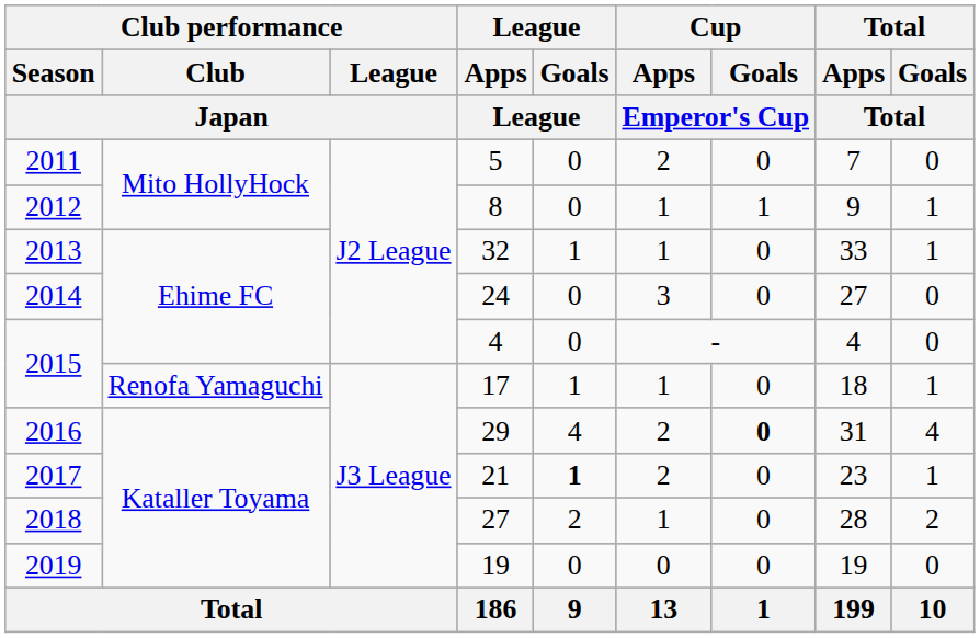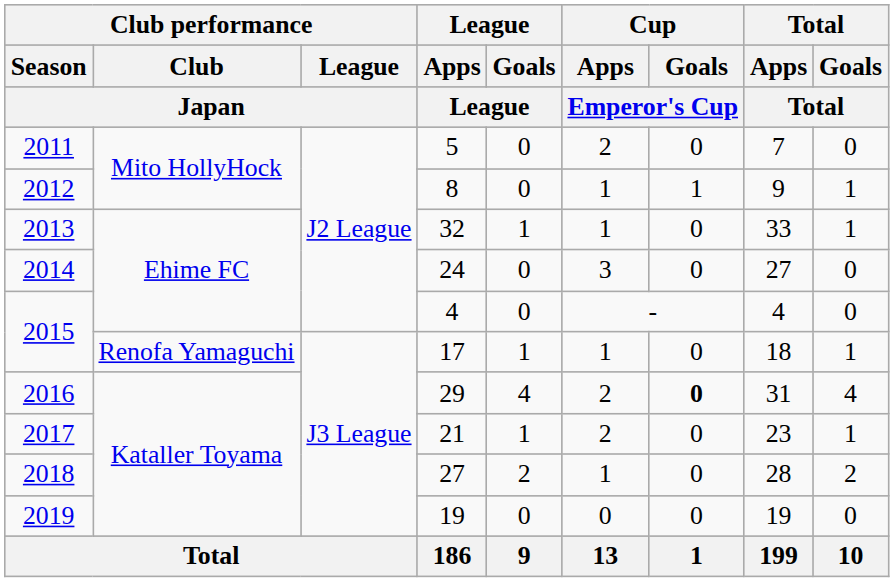21 | League / Goals / League: bold -> normal
